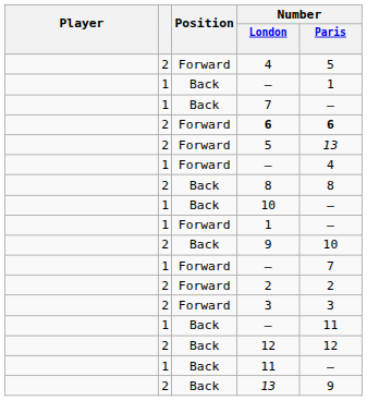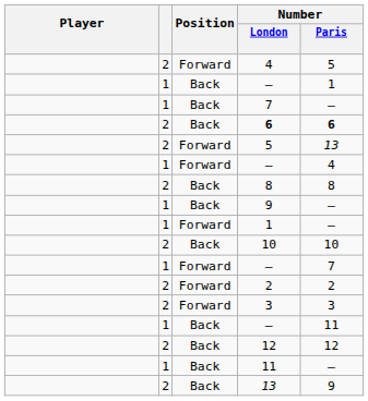row 7 | Position: Forward -> Back
row 11 | Number / London: 10 -> 9
row 13 | Number / London: 9 -> 10
